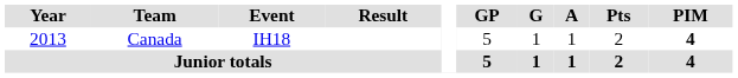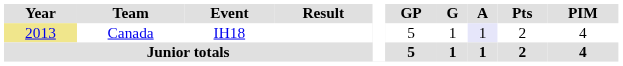Canada | Year: no background -> khaki background
Canada | A: no background -> lavender background
Canada | PIM: bold -> normal
